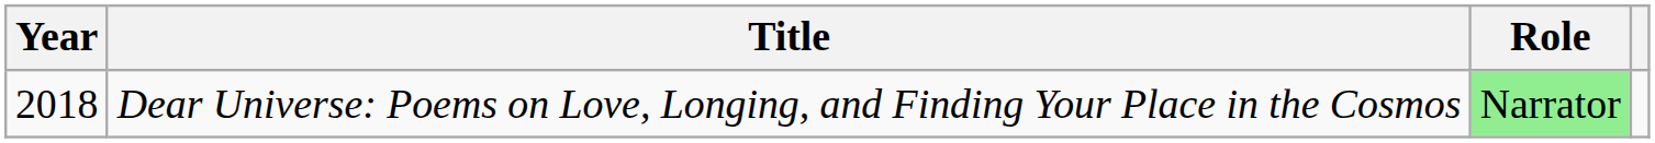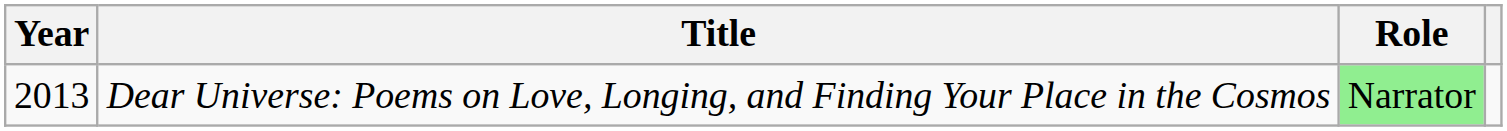row 2 | Year: 2018 -> 2013
